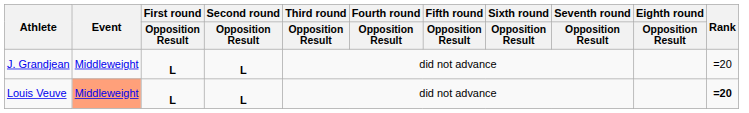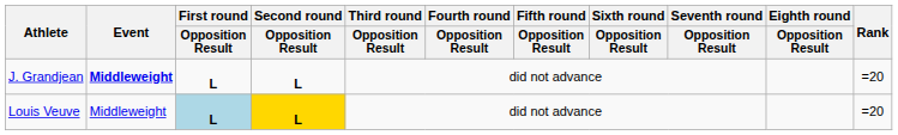J. Grandjean | Event: normal -> bold
Louis Veuve | Event: lightsalmon background -> no background
Louis Veuve | First round / Opposition Result: no background -> lightblue background
Louis Veuve | Second round / Opposition Result: no background -> gold background
Louis Veuve | Rank: bold -> normal
